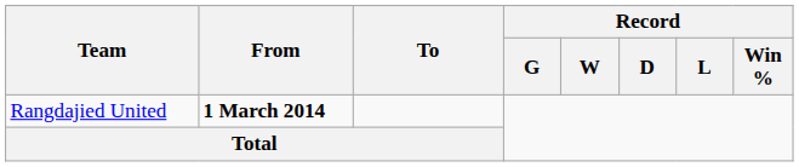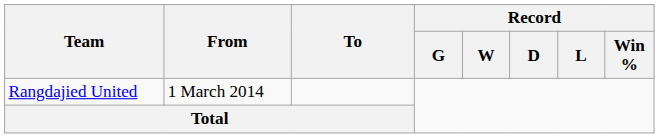Rangdajied United | From: bold -> normal
